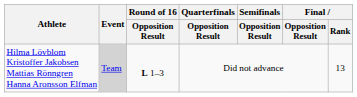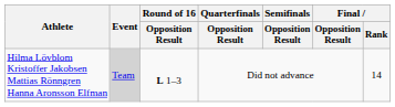row 3 | Final / Rank: 13 -> 14
